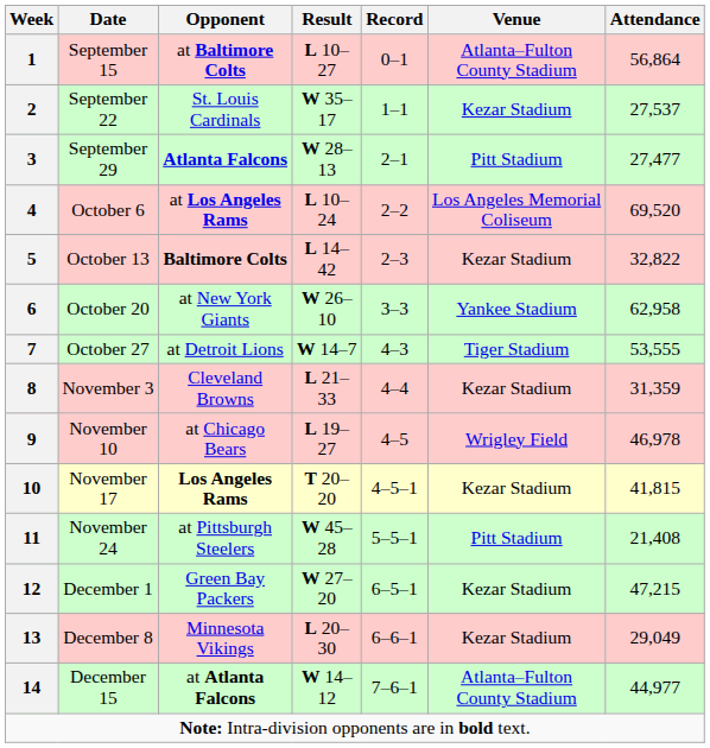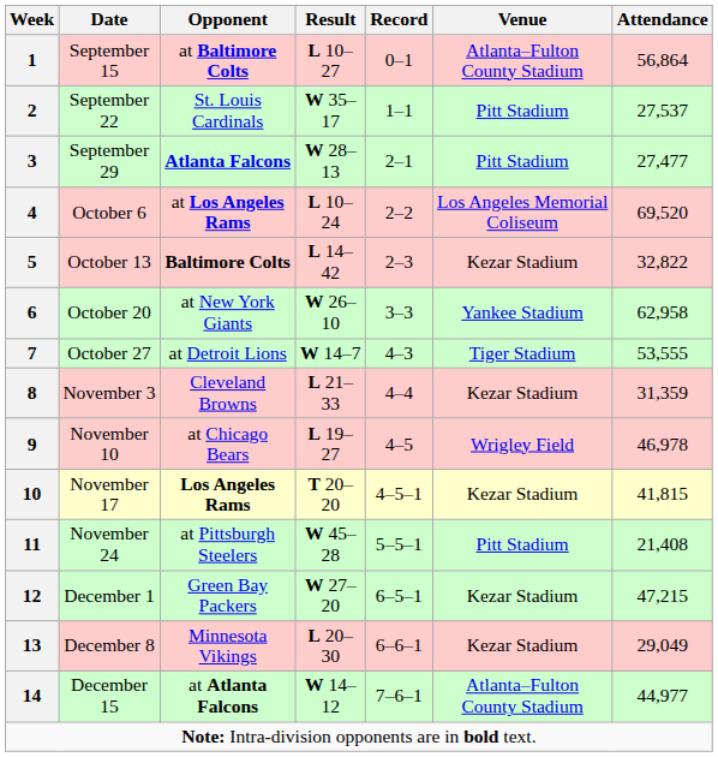2 | Venue: Kezar Stadium -> Pitt Stadium
